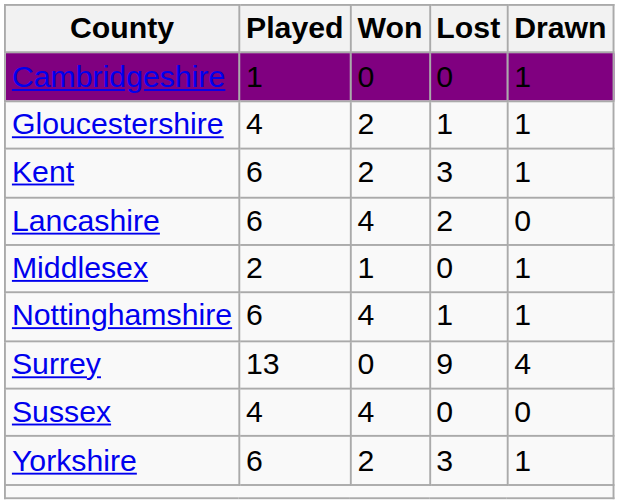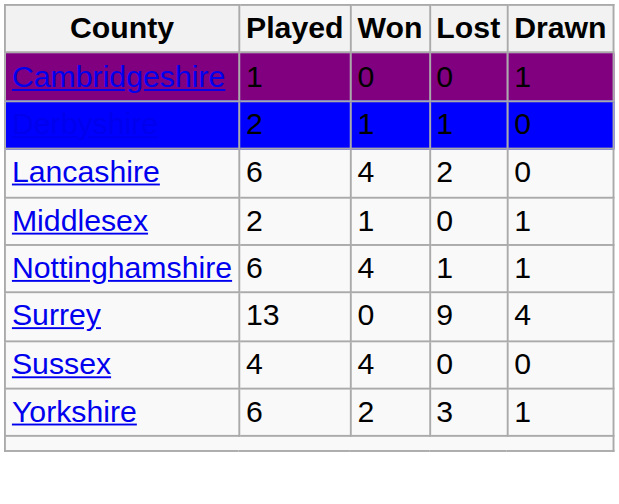+ row: Derbyshire | 2 | 1 | 1 | 0
- row: Gloucestershire | 4 | 2 | 1 | 1
- row: Kent | 6 | 2 | 3 | 1
